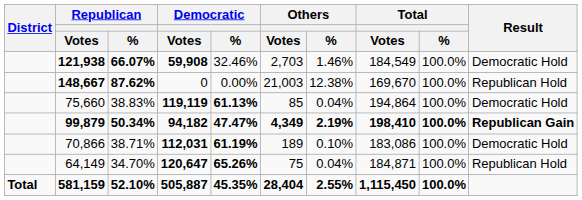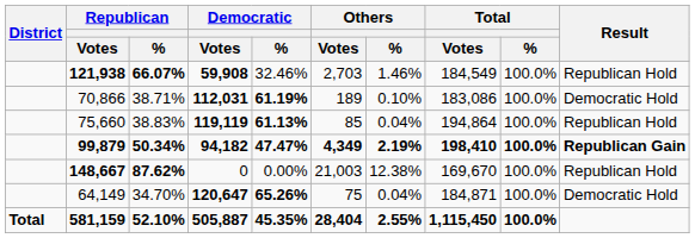121,938 | Result: Democratic Hold -> Republican Hold
rows swapped: 148,667 <-> 70,866
75,660 | Result: Democratic Hold -> Republican Hold
64,149 | Result: Republican Hold -> Democratic Hold
